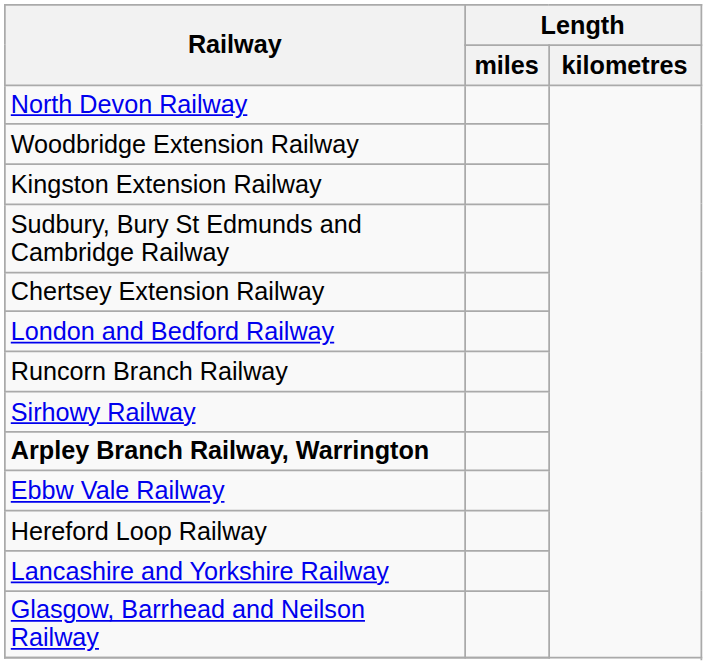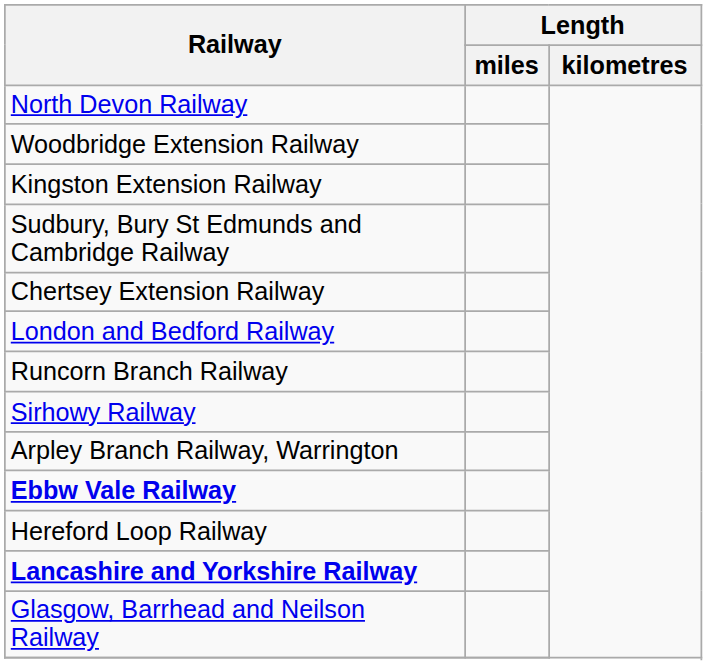Arpley Branch Railway, Warrington | Railway: bold -> normal
Ebbw Vale Railway | Railway: normal -> bold
Lancashire and Yorkshire Railway | Railway: normal -> bold
